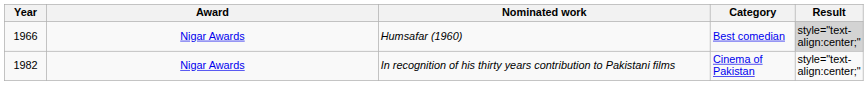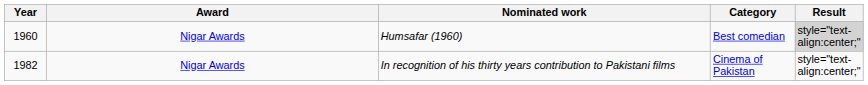Humsafar (1960) | Year: 1966 -> 1960
